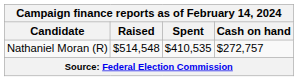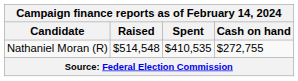Nathaniel Moran (R) | Cash on hand: $272,757 -> $272,755
